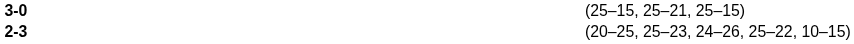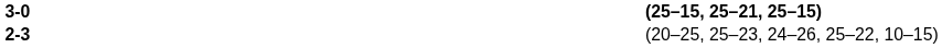3-0 | column 2: normal -> bold
